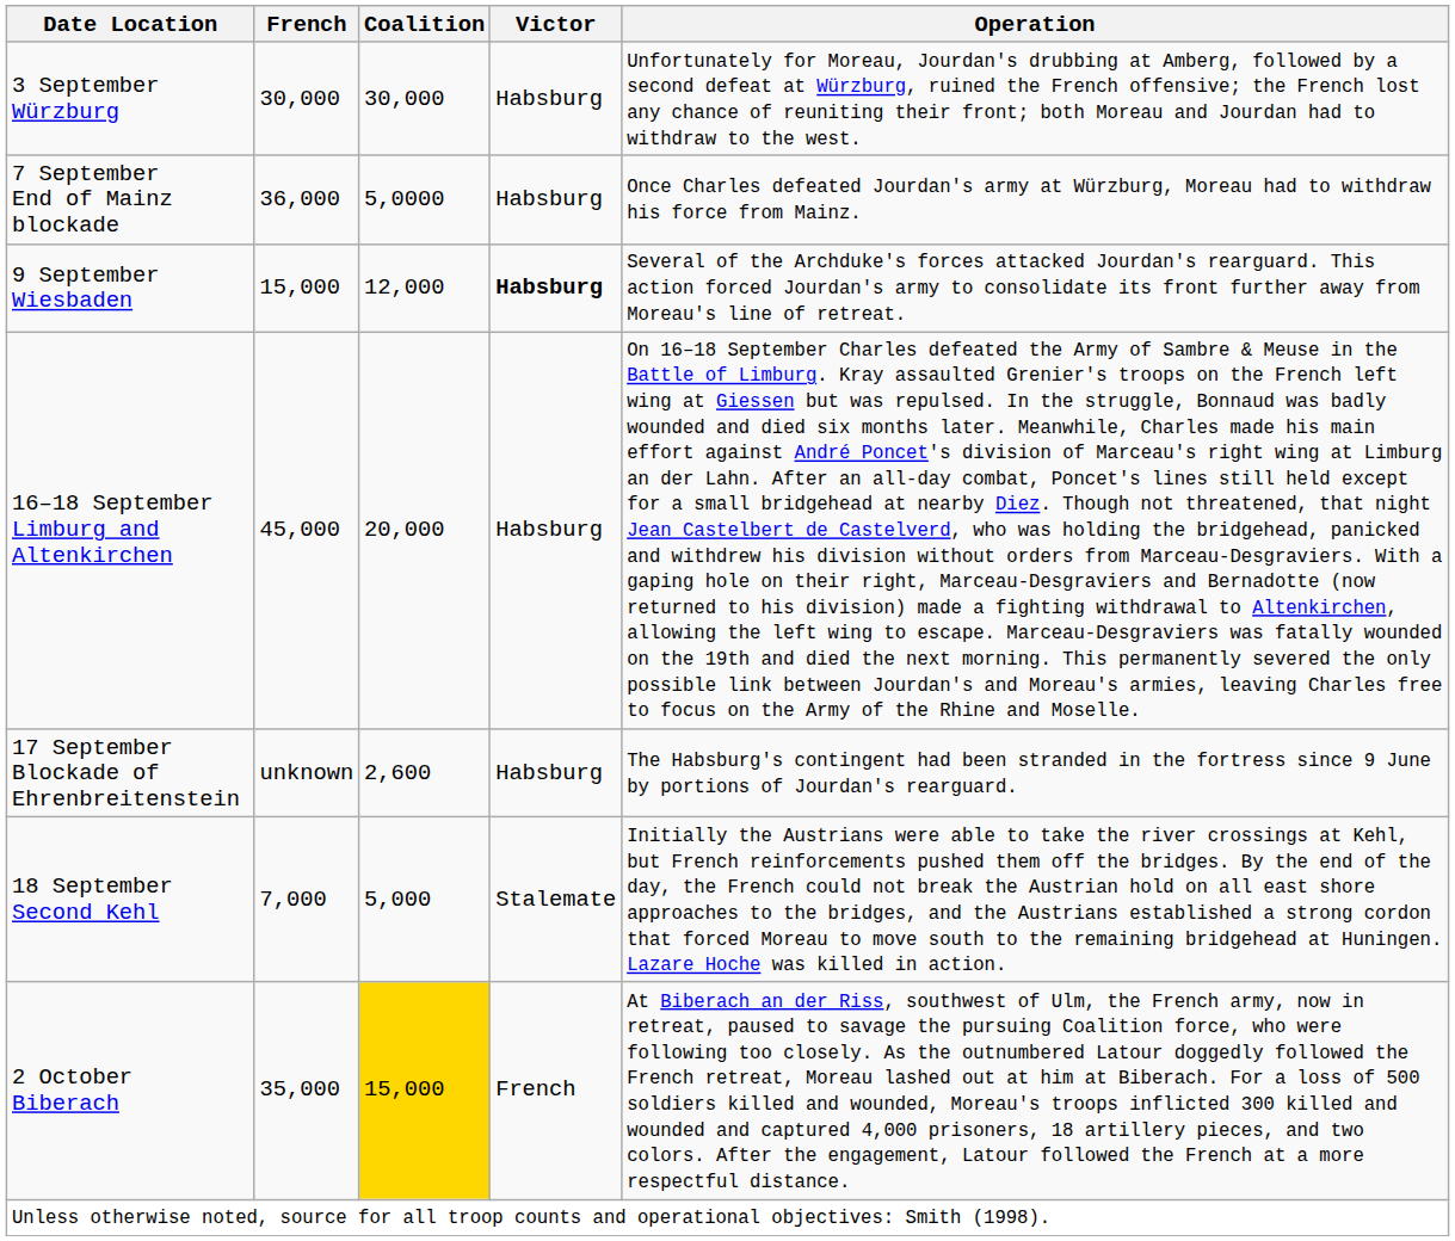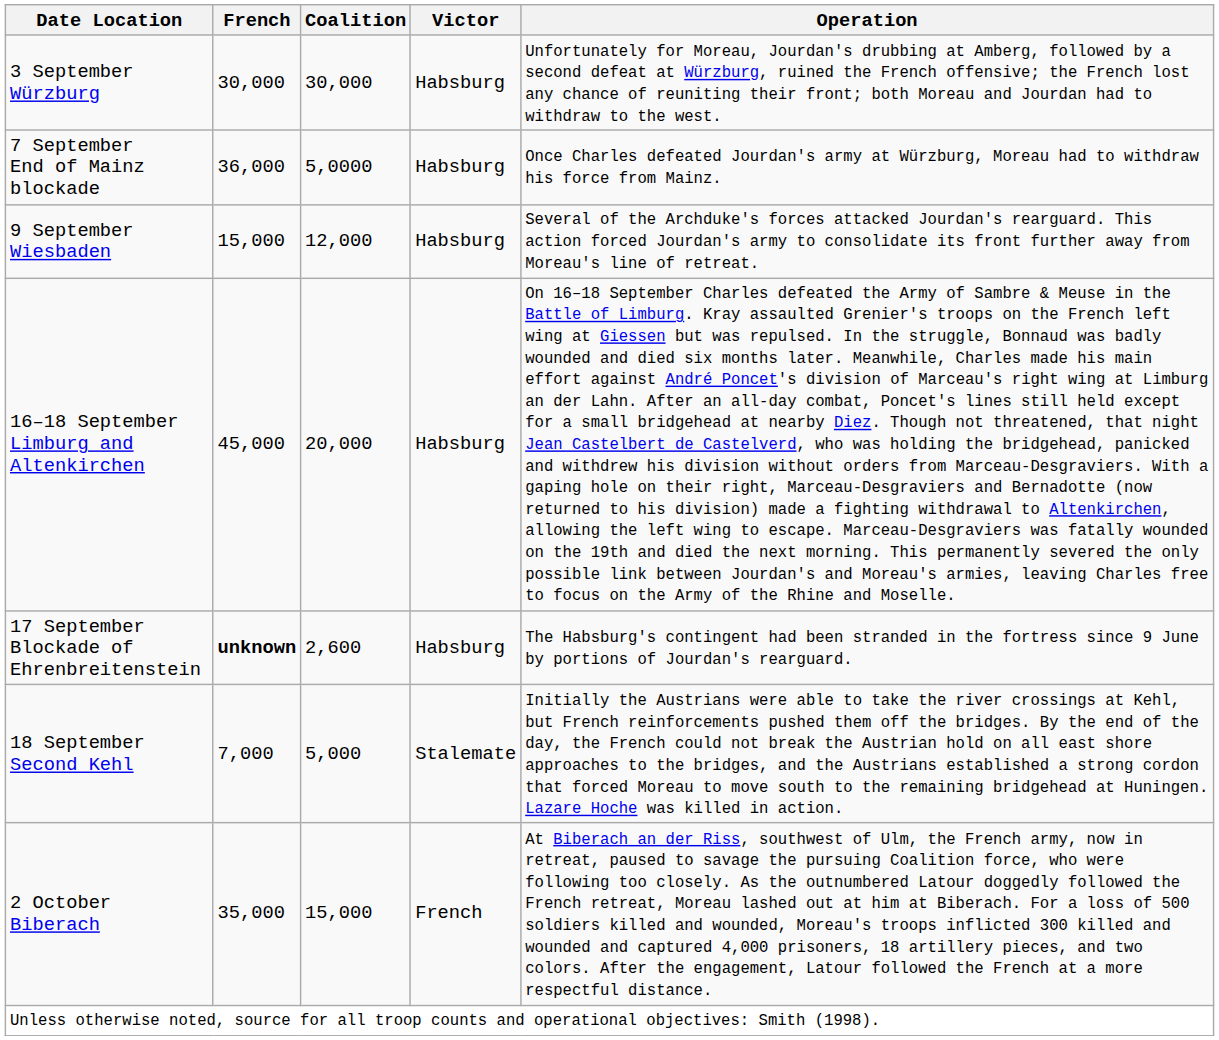9 September Wiesbaden | Victor: bold -> normal
17 September Blockade of Ehrenbreitenstein | French: normal -> bold
2 October Biberach | Coalition: gold background -> no background
